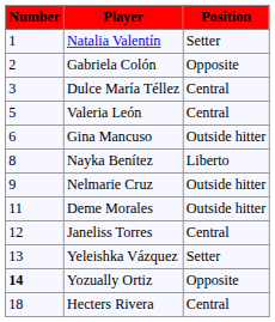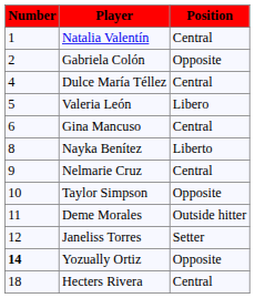Natalia Valentín | Position: Setter -> Central
Dulce María Téllez | Number: 3 -> 4
Valeria León | Position: Central -> Libero
Gina Mancuso | Position: Outside hitter -> Central
Nelmarie Cruz | Position: Outside hitter -> Central
+ row: 10 | Taylor Simpson | Opposite
Janeliss Torres | Position: Central -> Setter
- row: 13 | Yeleishka Vázquez | Setter
